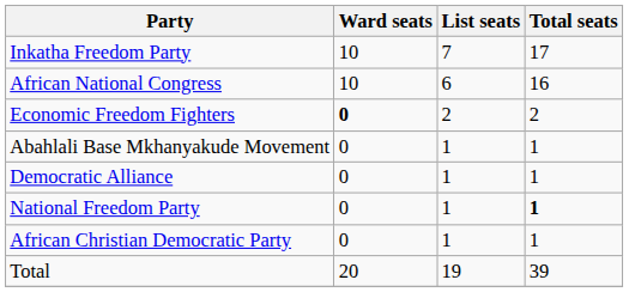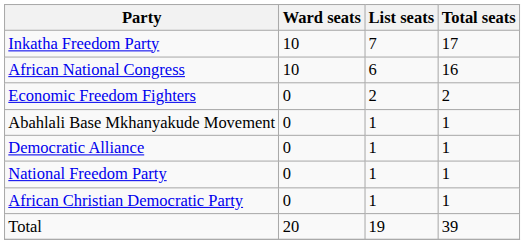Economic Freedom Fighters | Ward seats: bold -> normal
National Freedom Party | Total seats: bold -> normal
